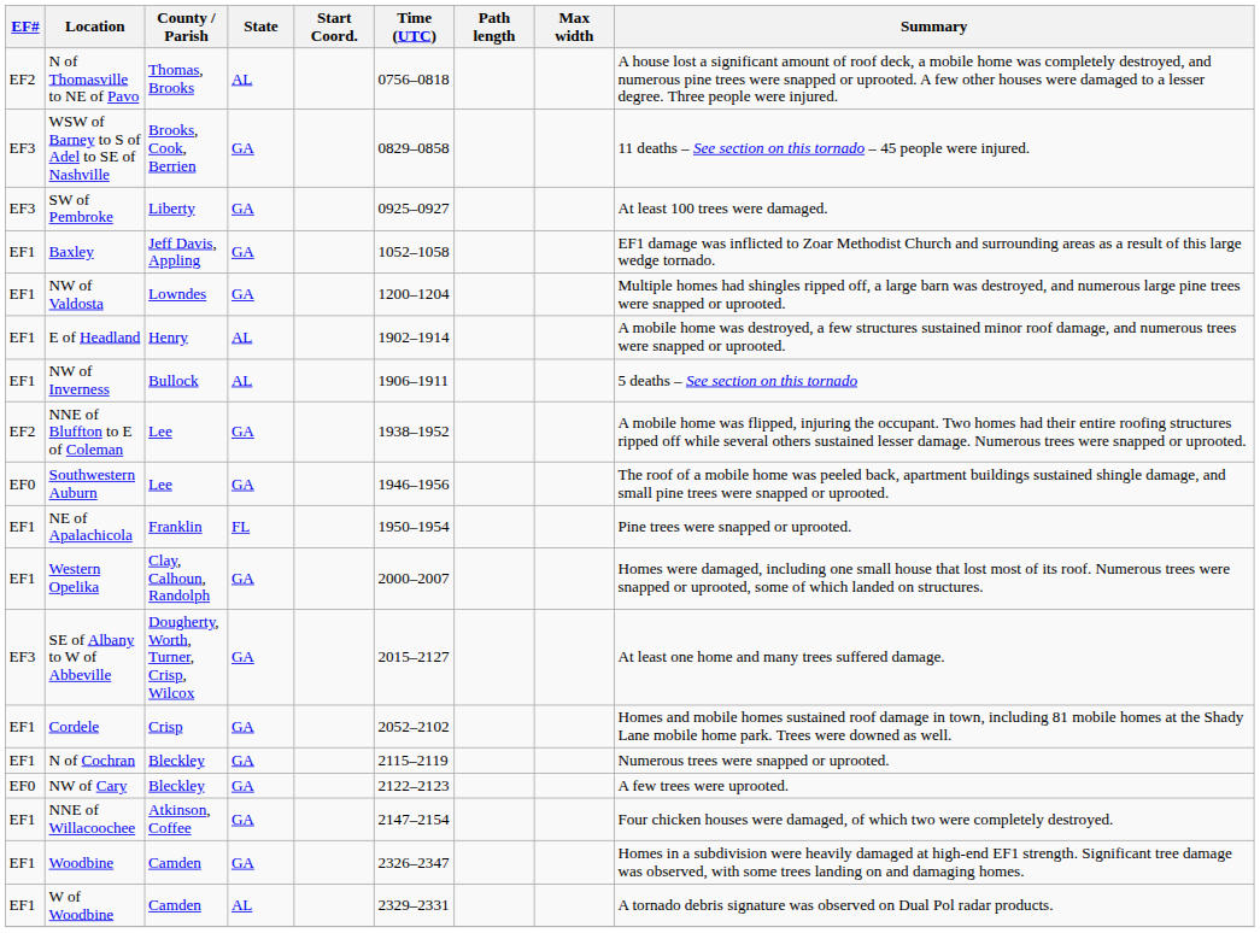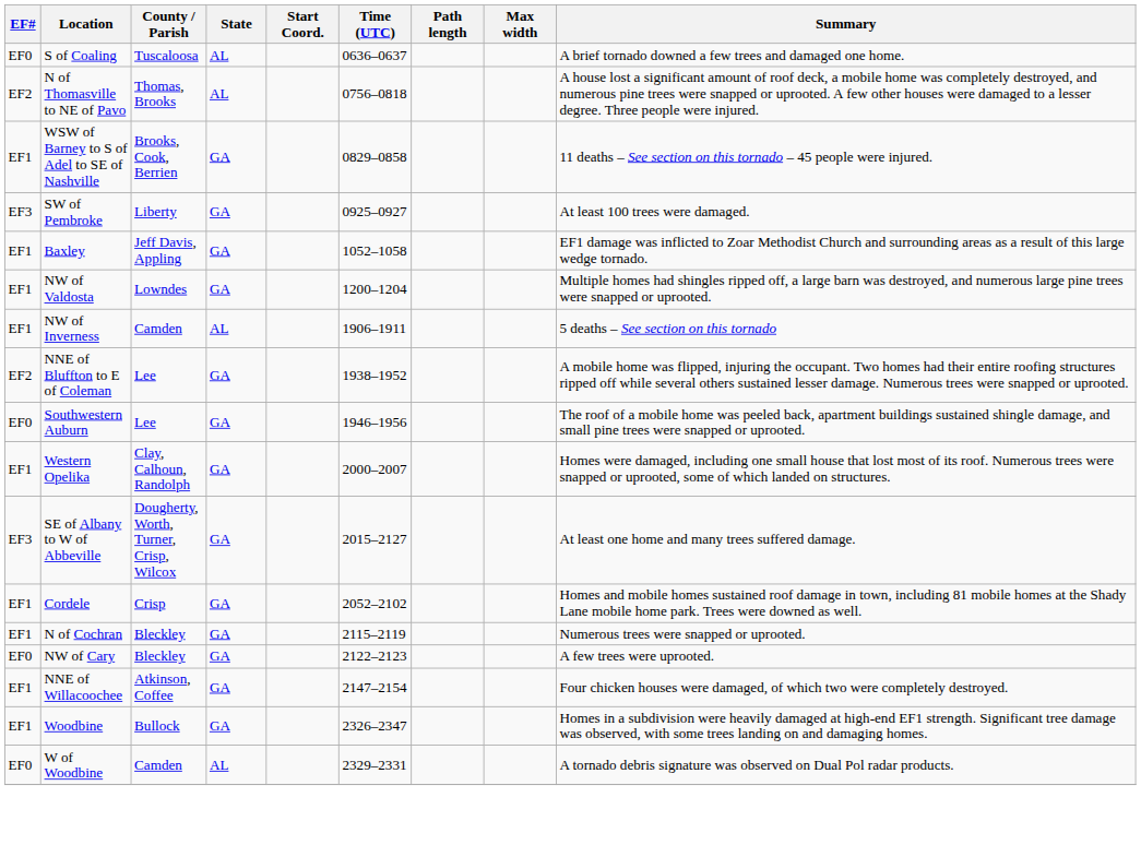+ row: EF0 | S of Coaling | Tuscaloosa | AL | 0636–0637 | A brief tornado downed a few trees and damaged one home.
WSW of Barney to S of Adel to SE of Nashville | EF#: EF3 -> EF1
- row: EF1 | E of Headland | Henry | AL | 1902–1914 | A mobile home was destroyed, a few structures sustained minor roof damage, and numerous trees were snapped or uprooted.
NW of Inverness | County / Parish: Bullock -> Camden
- row: EF1 | NE of Apalachicola | Franklin | FL | 1950–1954 | Pine trees were snapped or uprooted.
Woodbine | County / Parish: Camden -> Bullock
W of Woodbine | EF#: EF1 -> EF0
